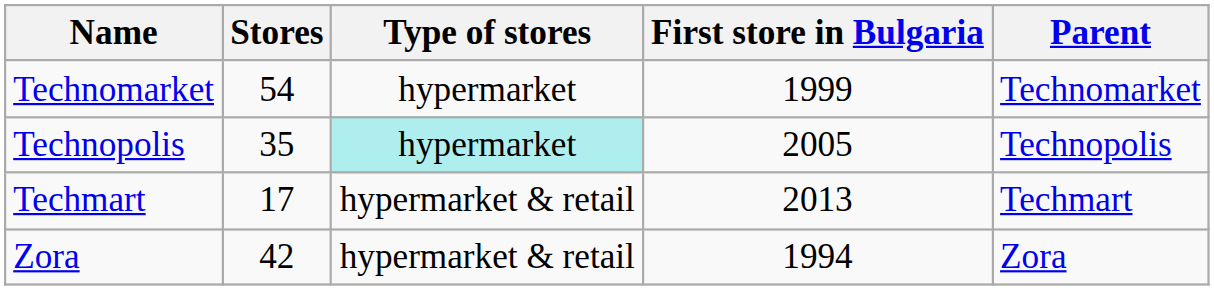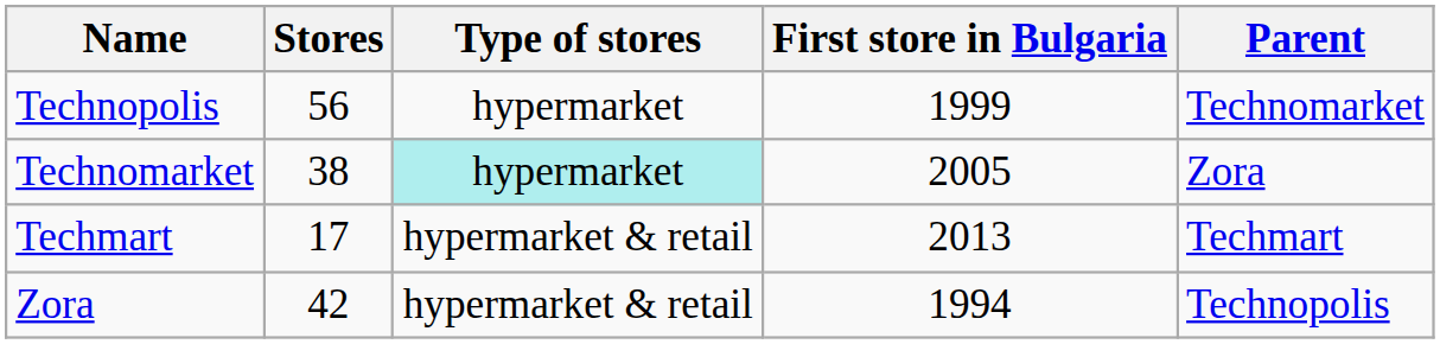row 2 | Name: Technomarket -> Technopolis
row 2 | Stores: 54 -> 56
row 3 | Name: Technopolis -> Technomarket
row 3 | Stores: 35 -> 38
row 3 | Parent: Technopolis -> Zora
row 5 | Parent: Zora -> Technopolis
